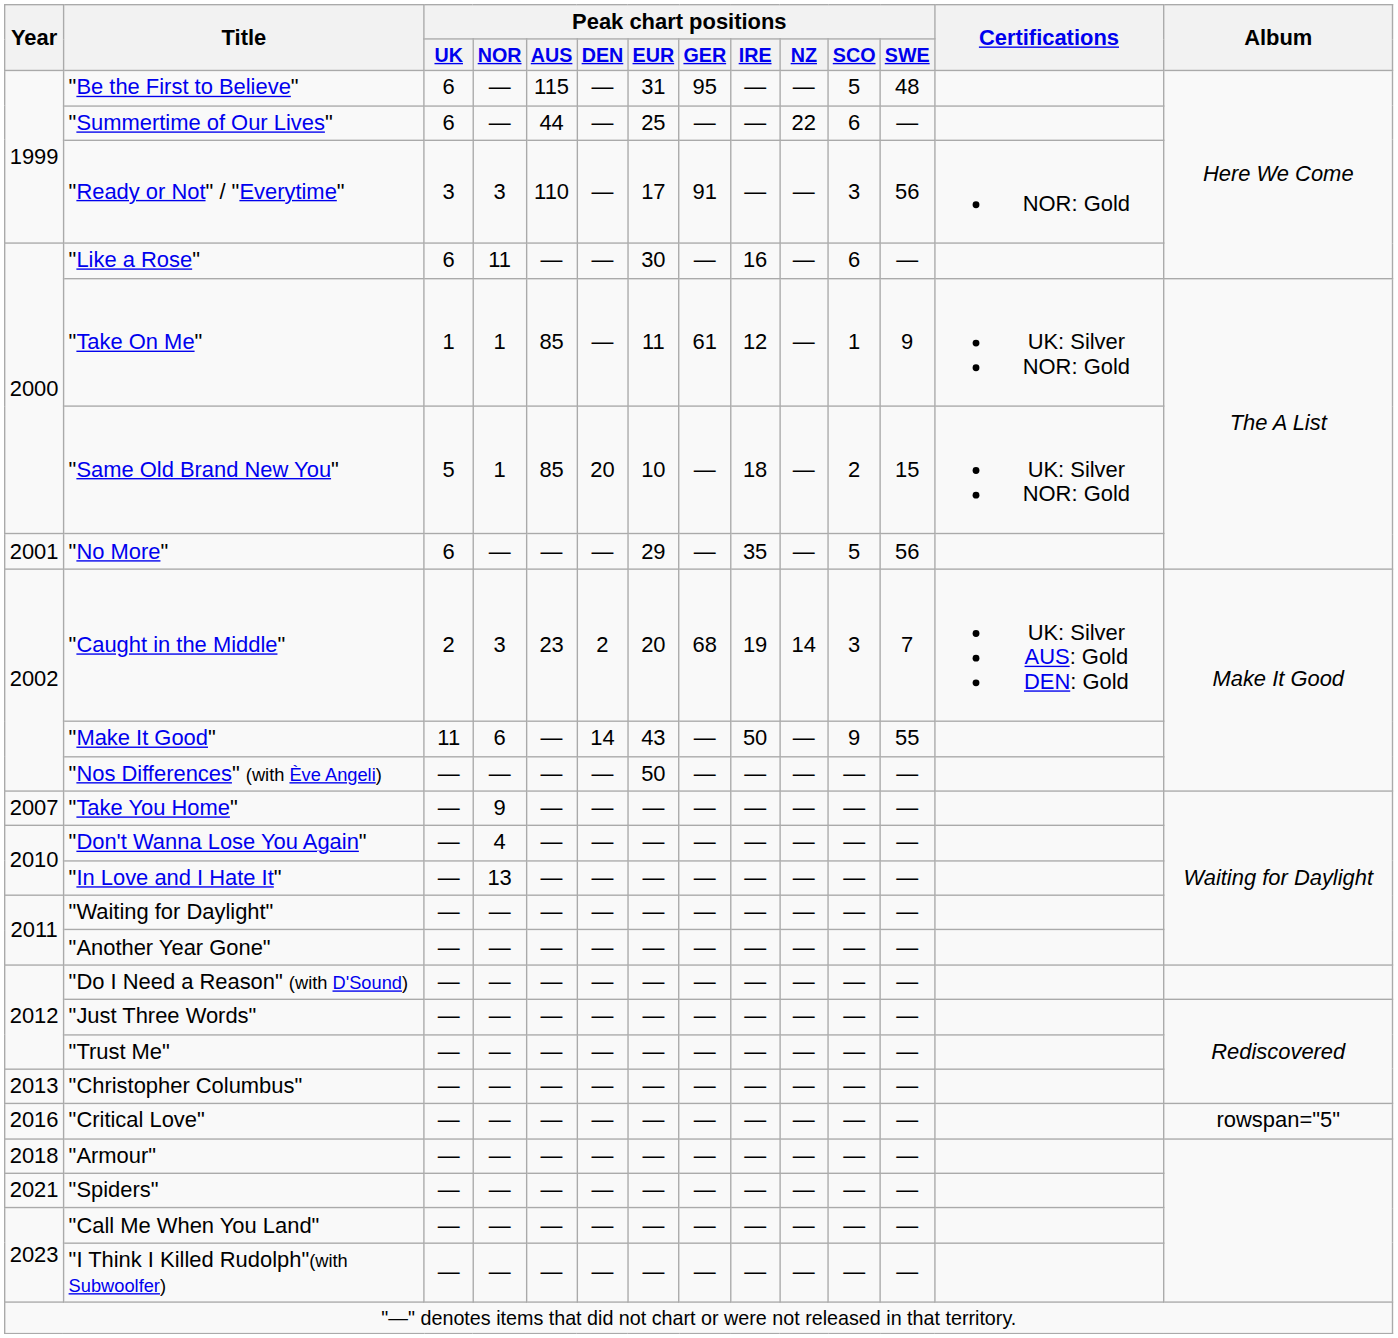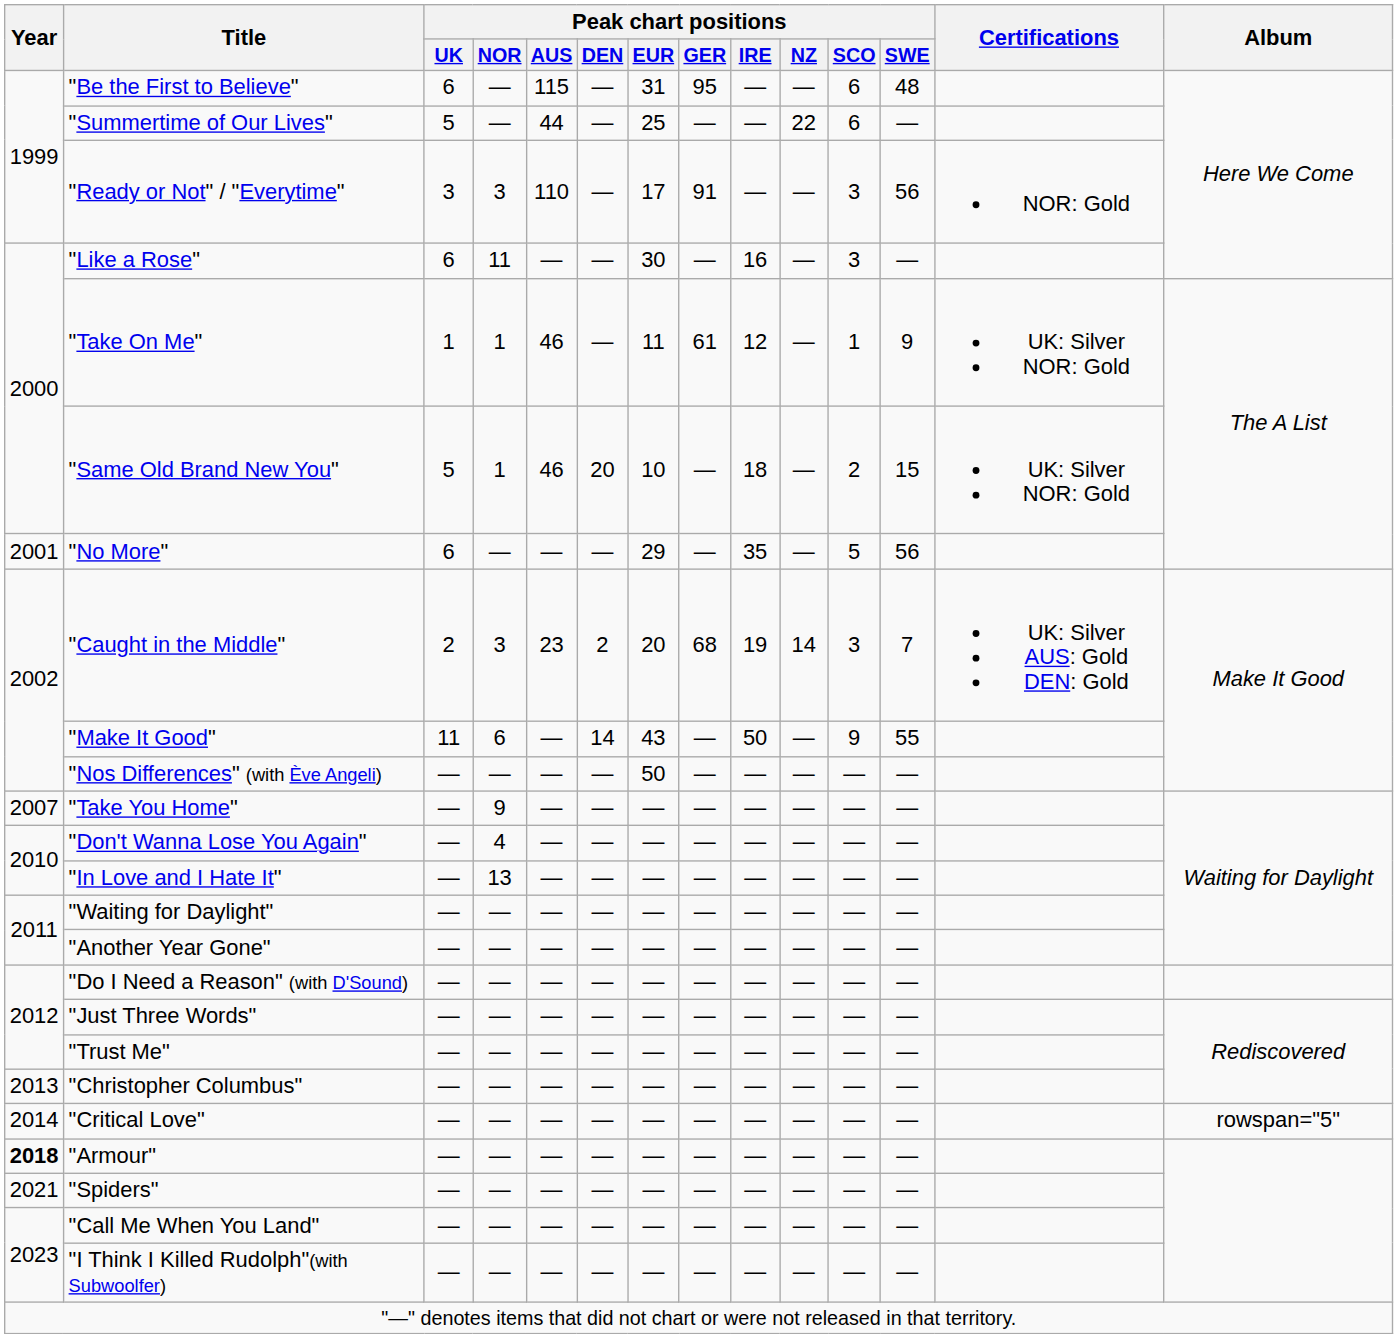"Be the First to Believe" | Peak chart positions / SCO: 5 -> 6
"Summertime of Our Lives" | Peak chart positions / UK: 6 -> 5
"Like a Rose" | Peak chart positions / SCO: 6 -> 3
"Take On Me" | Peak chart positions / AUS: 85 -> 46
"Same Old Brand New You" | Peak chart positions / AUS: 85 -> 46
"Critical Love" | Year: 2016 -> 2014
"Armour" | Year: normal -> bold
